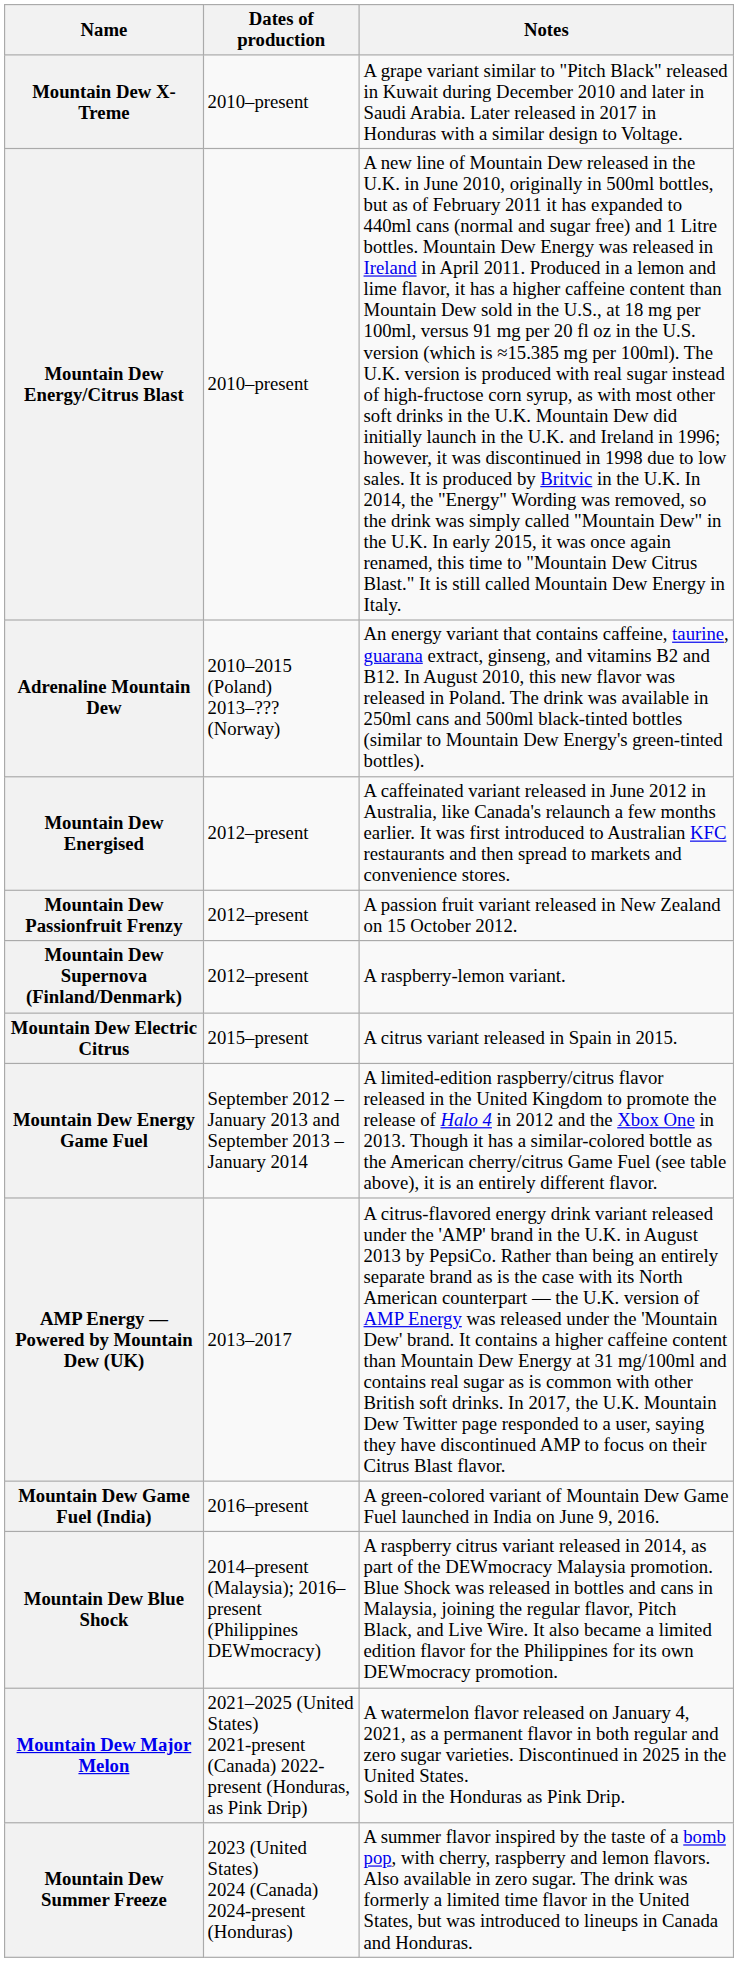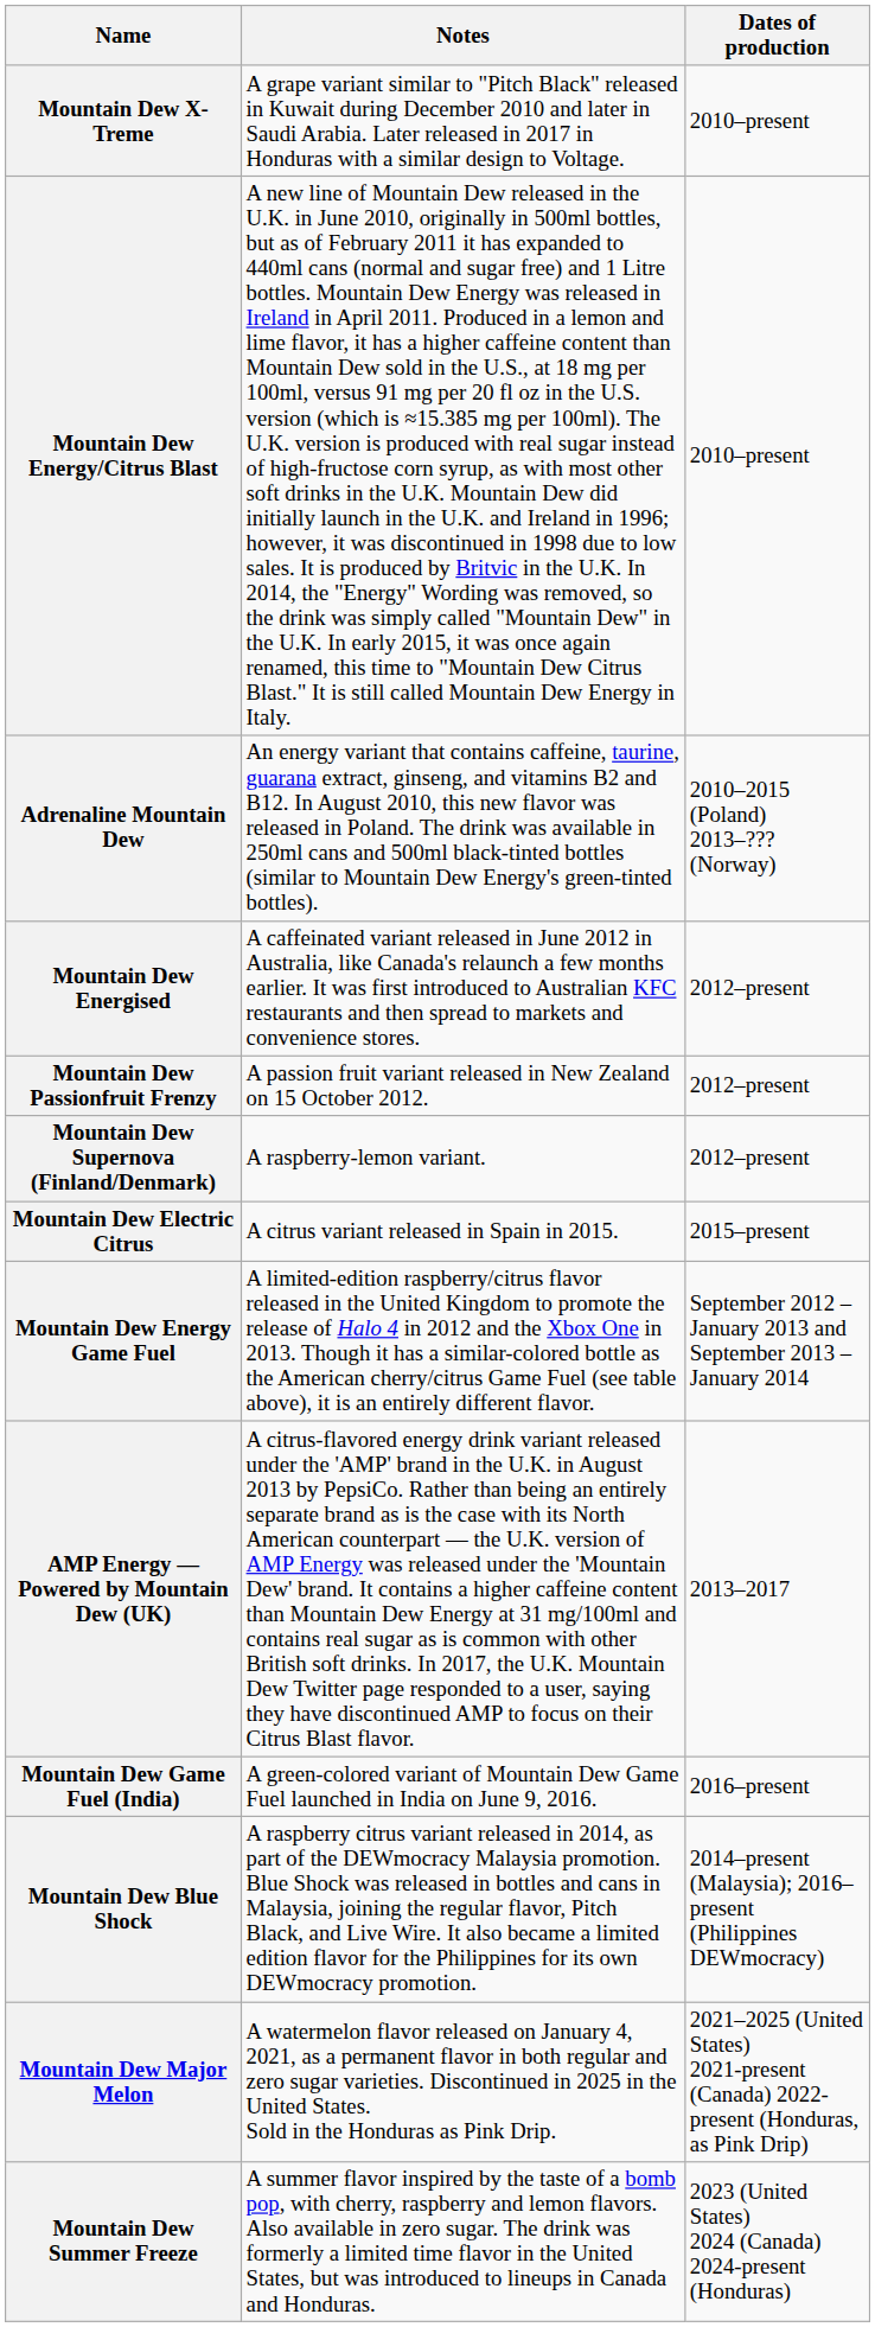columns swapped: Dates of production <-> Notes
